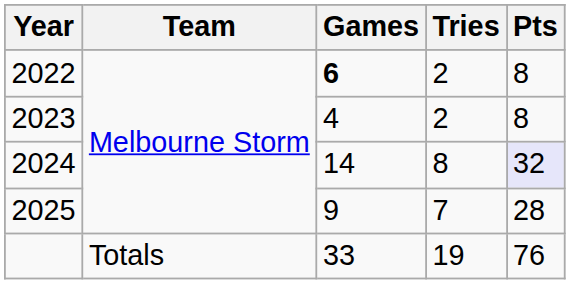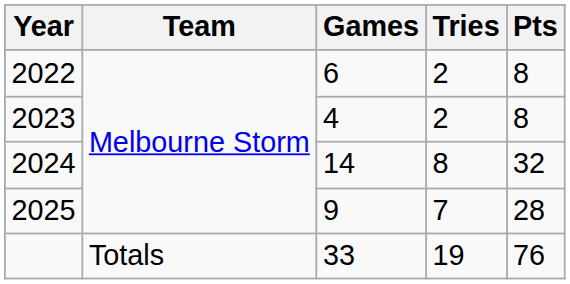2022 | Games: bold -> normal
2024 | Pts: lavender background -> no background
